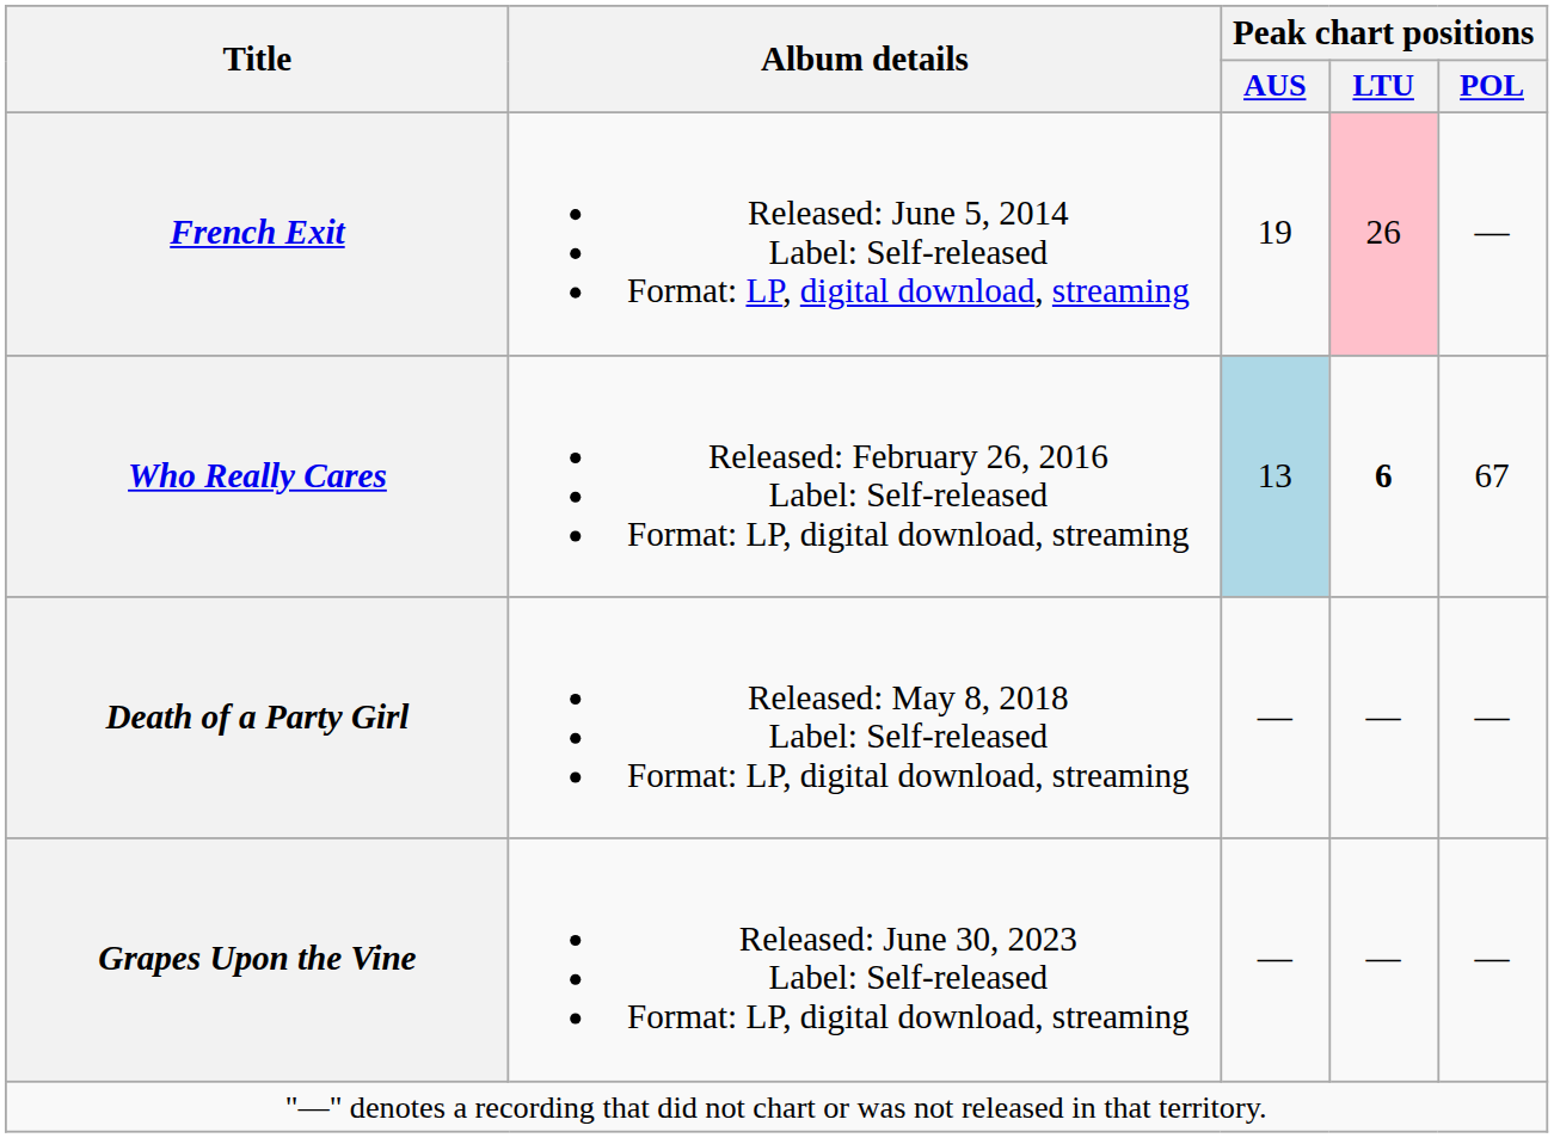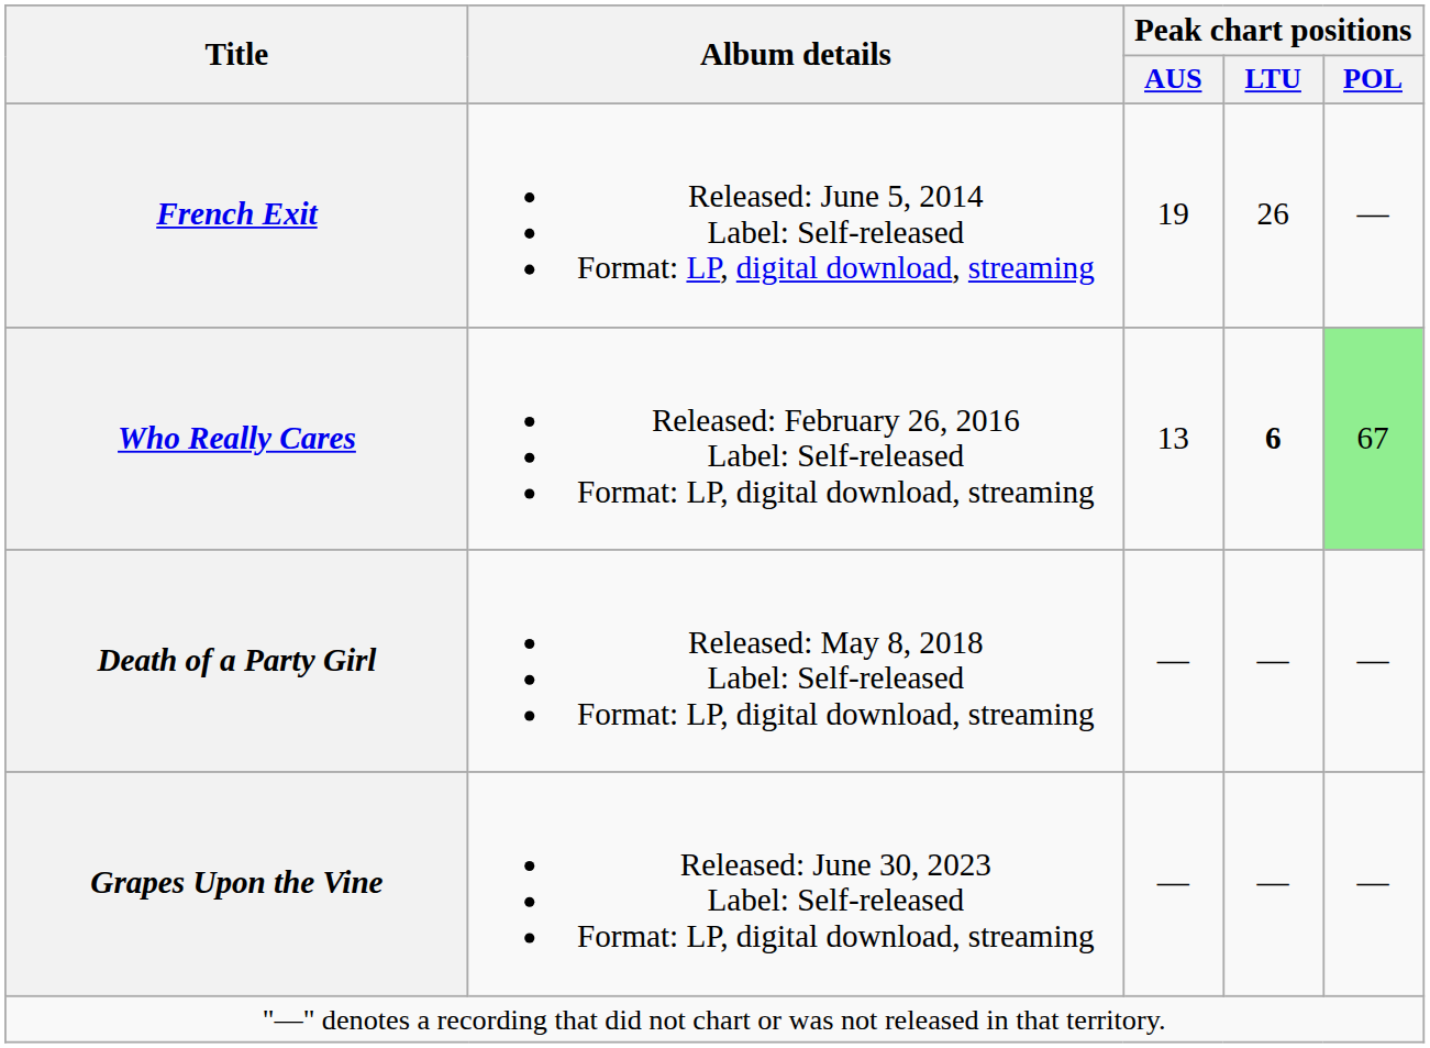French Exit | Peak chart positions / LTU: pink background -> no background
Who Really Cares | Peak chart positions / AUS: lightblue background -> no background
Who Really Cares | Peak chart positions / POL: no background -> lightgreen background
